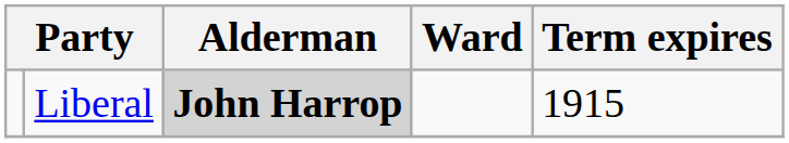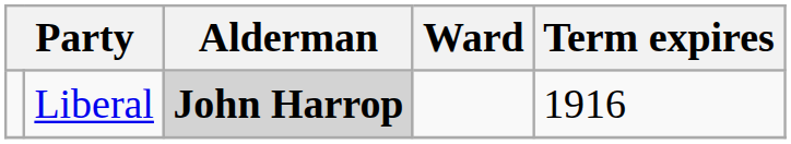Liberal | Term expires: 1915 -> 1916
